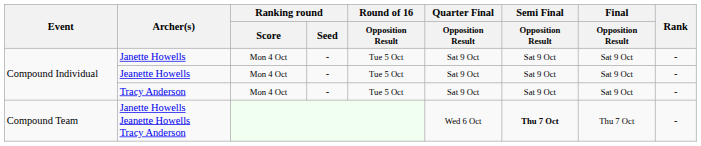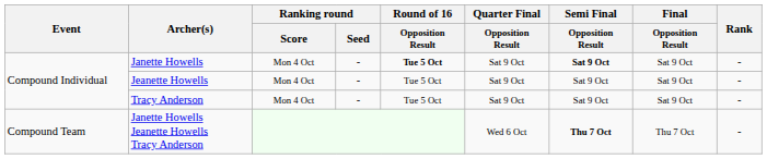Janette Howells | Round of 16 / Opposition Result: normal -> bold
Janette Howells | Semi Final / Opposition Result: normal -> bold
